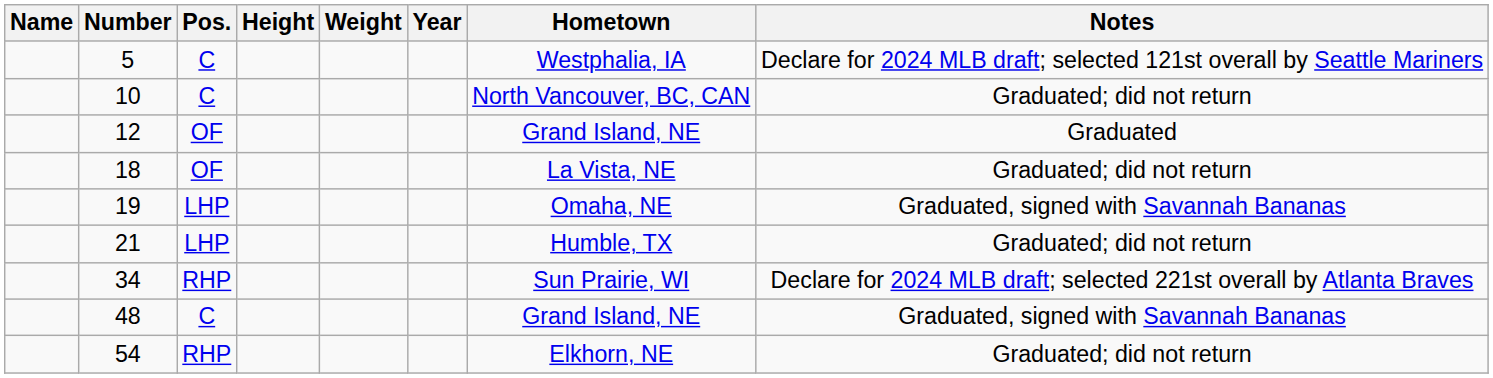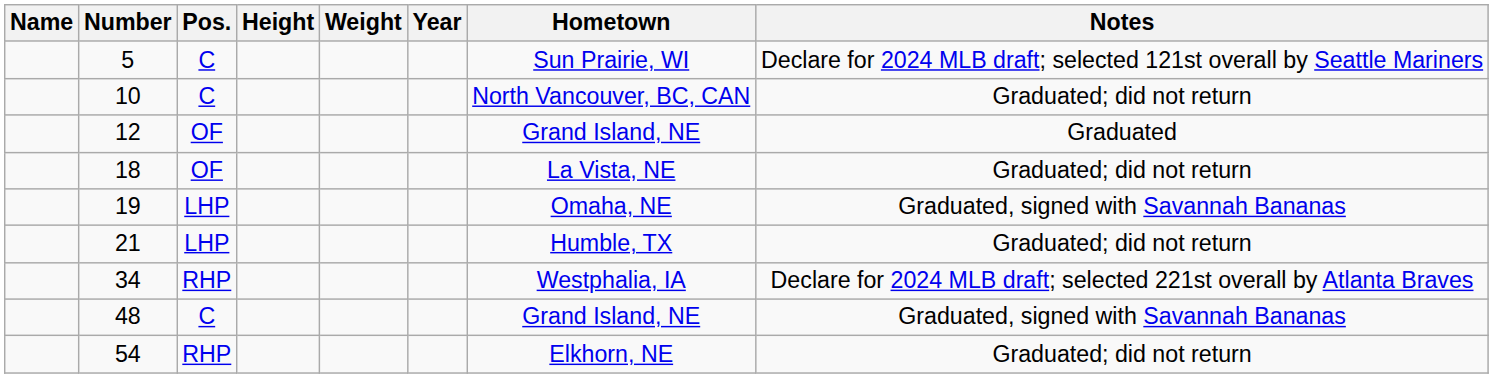5 | Hometown: Westphalia, IA -> Sun Prairie, WI
34 | Hometown: Sun Prairie, WI -> Westphalia, IA
